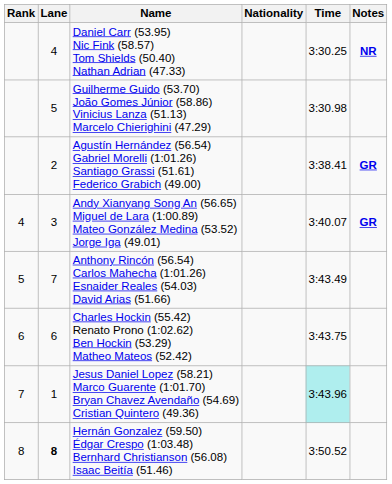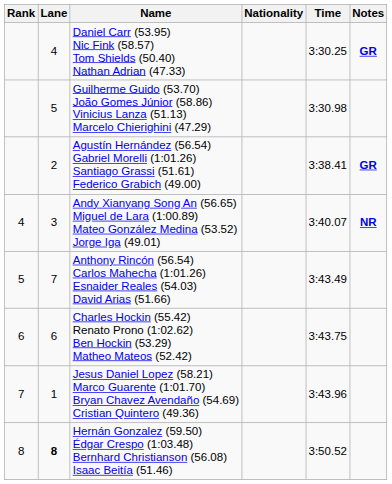row 2 | Notes: NR -> GR
row 5 | Notes: GR -> NR
row 8 | Time: paleturquoise background -> no background
